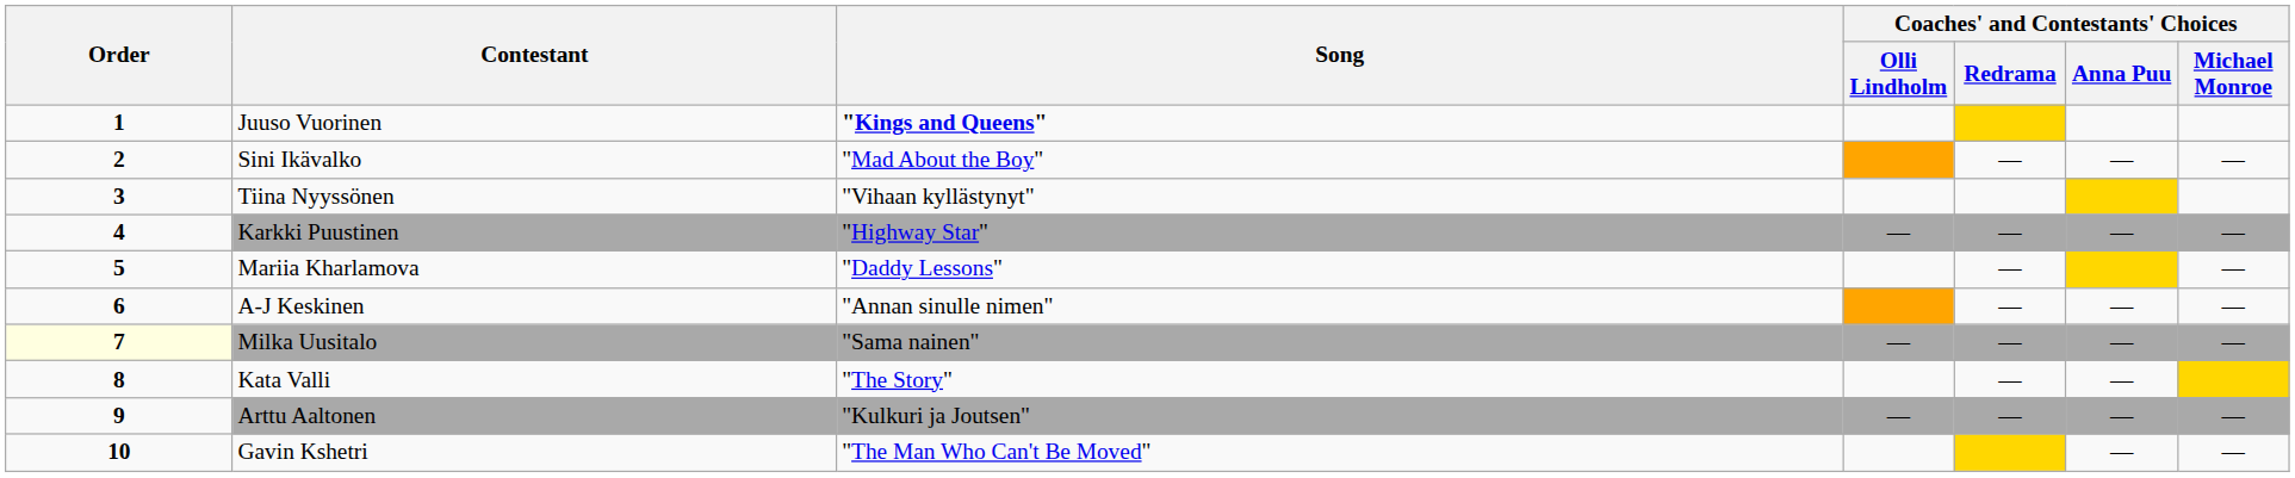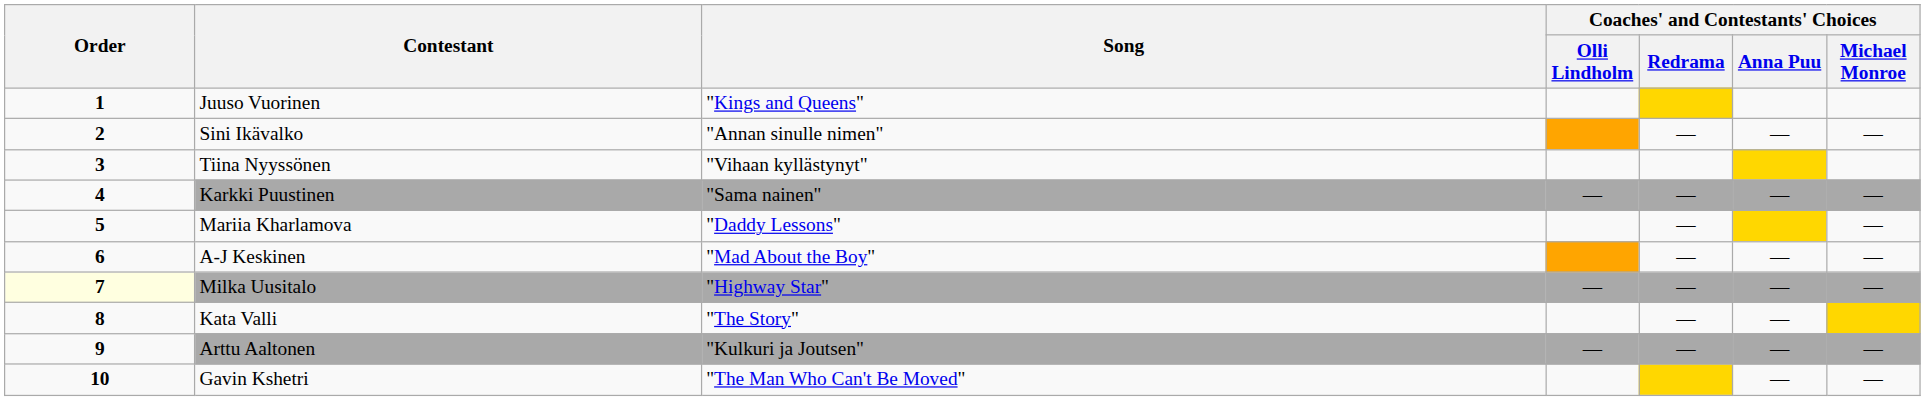Juuso Vuorinen | Song: bold -> normal
Sini Ikävalko | Song: "Mad About the Boy" -> "Annan sinulle nimen"
Karkki Puustinen | Song: "Highway Star" -> "Sama nainen"
A-J Keskinen | Song: "Annan sinulle nimen" -> "Mad About the Boy"
Milka Uusitalo | Song: "Sama nainen" -> "Highway Star"
